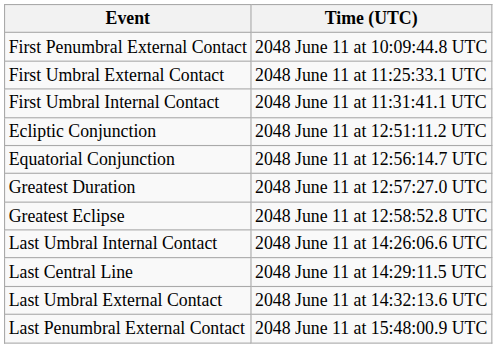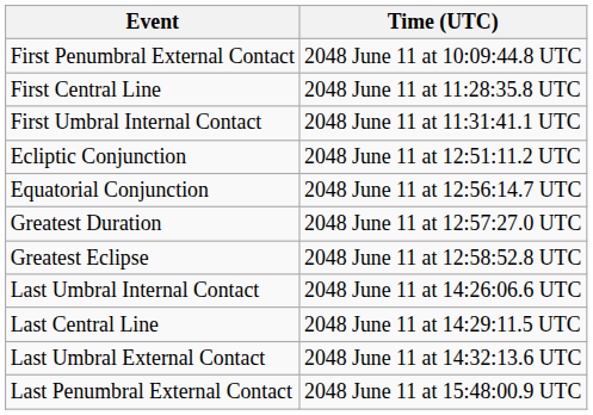- row: First Umbral External Contact | 2048 June 11 at 11:25:33.1 UTC
+ row: First Central Line | 2048 June 11 at 11:28:35.8 UTC
